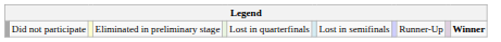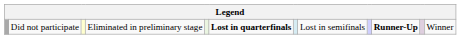Did not participate | column 6: normal -> bold
Did not participate | column 10: normal -> bold
Did not participate | column 12: bold -> normal
